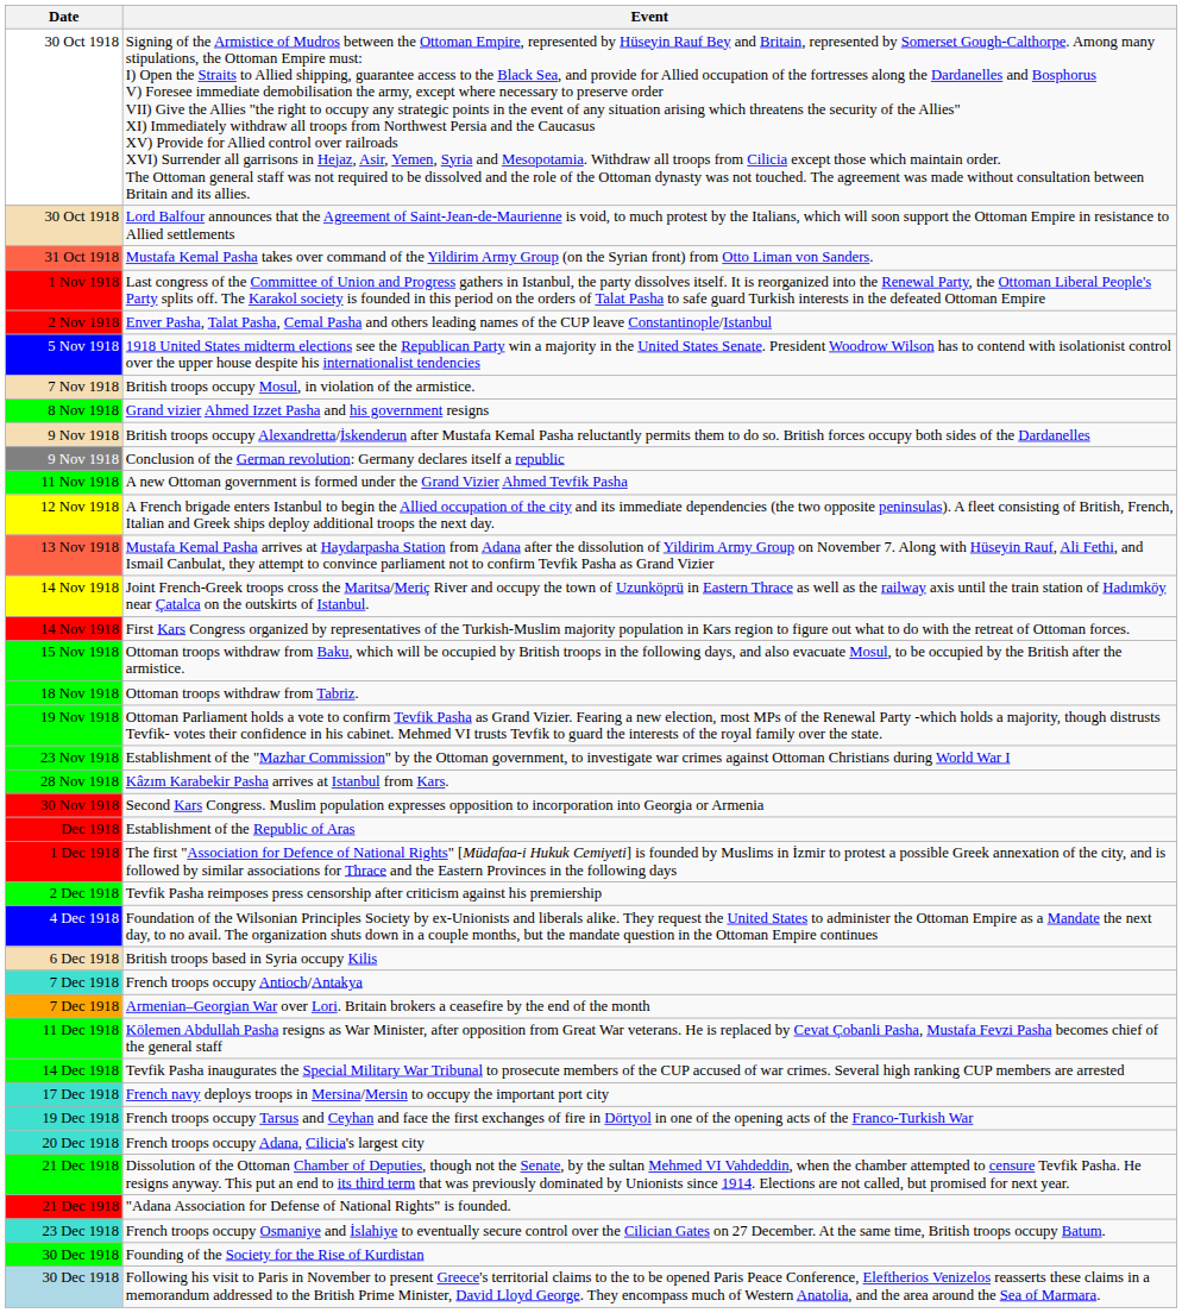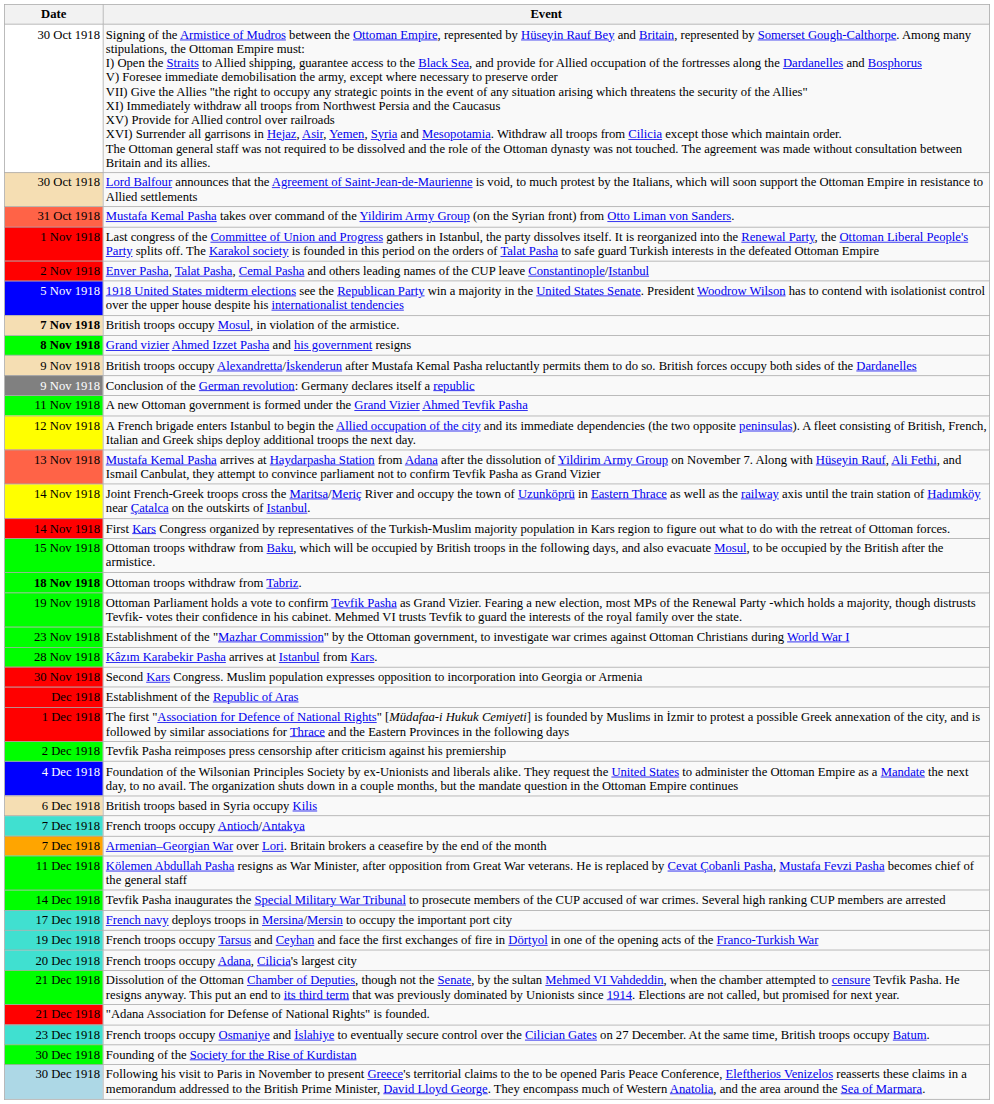British troops occupy Mosul, in violation of the armistice. | Date: normal -> bold
Grand vizier Ahmed Izzet Pasha and his government resigns | Date: normal -> bold
Ottoman troops withdraw from Tabriz. | Date: normal -> bold
